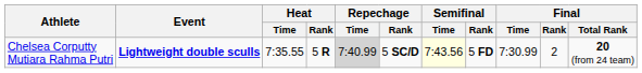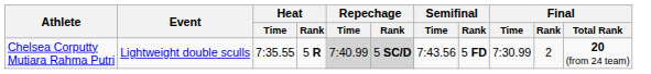Chelsea Corputty Mutiara Rahma Putri | Event: bold -> normal
Chelsea Corputty Mutiara Rahma Putri | Repechage / Rank: no background -> lightgrey background
Chelsea Corputty Mutiara Rahma Putri | Semifinal / Time: lightyellow background -> no background
